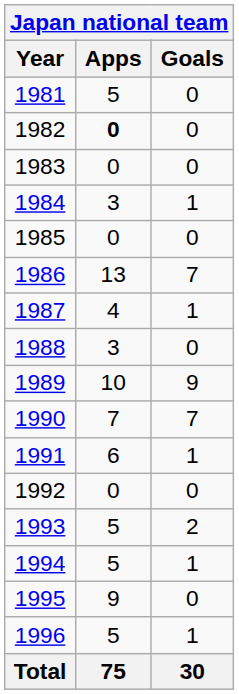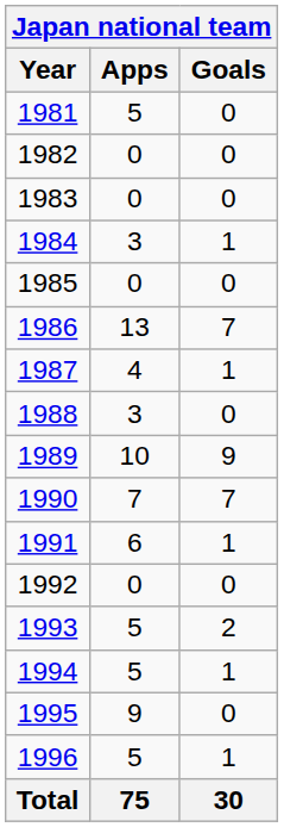1982 | Apps: bold -> normal
